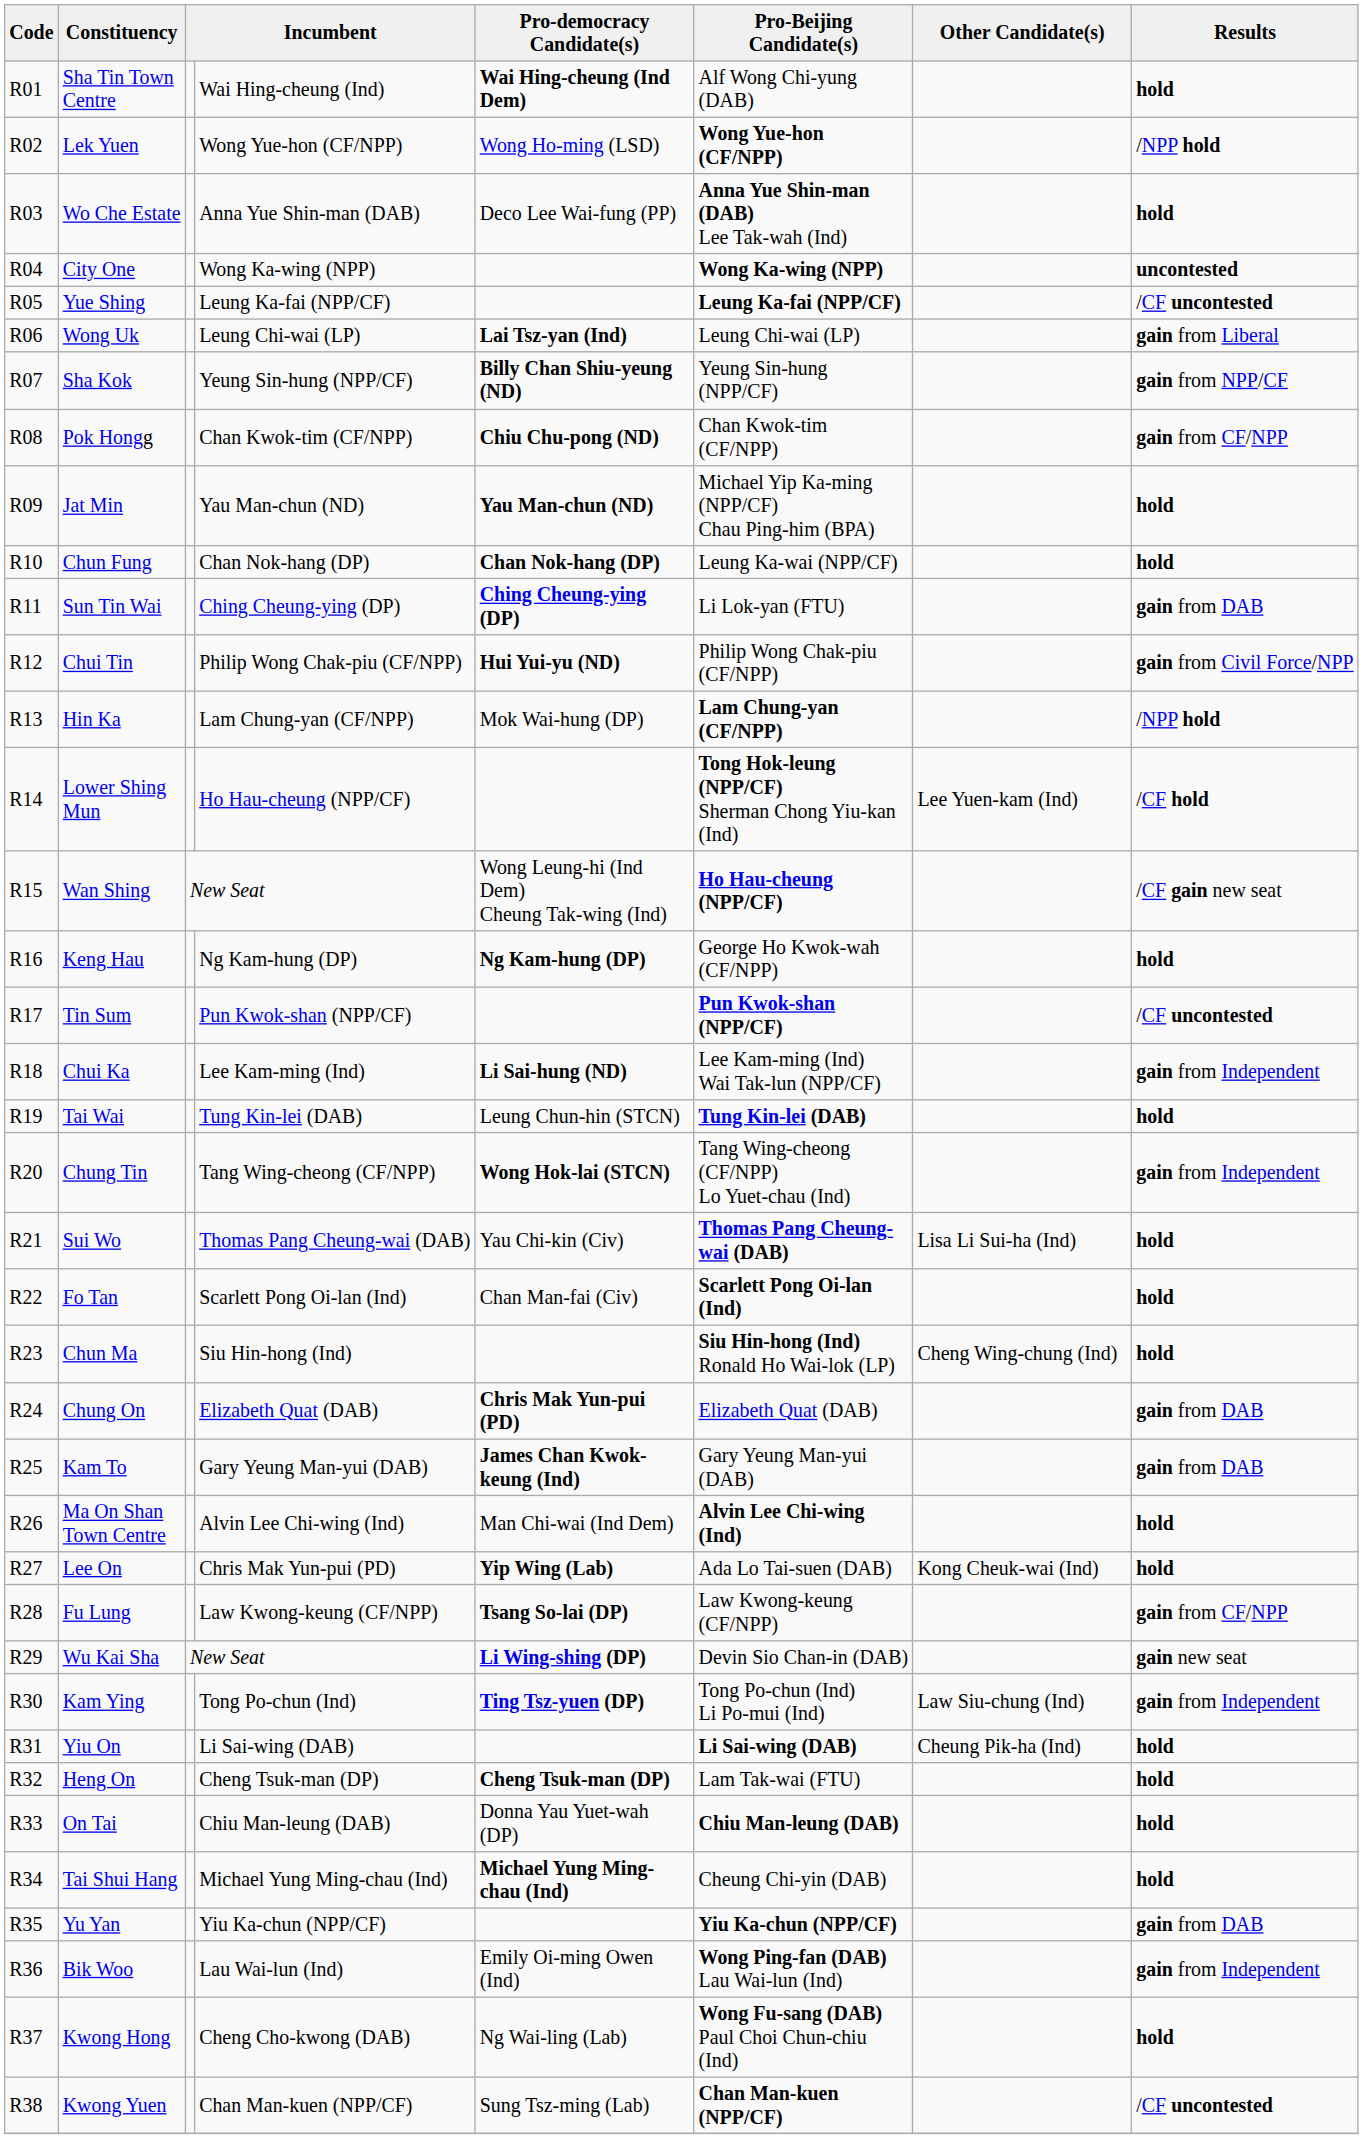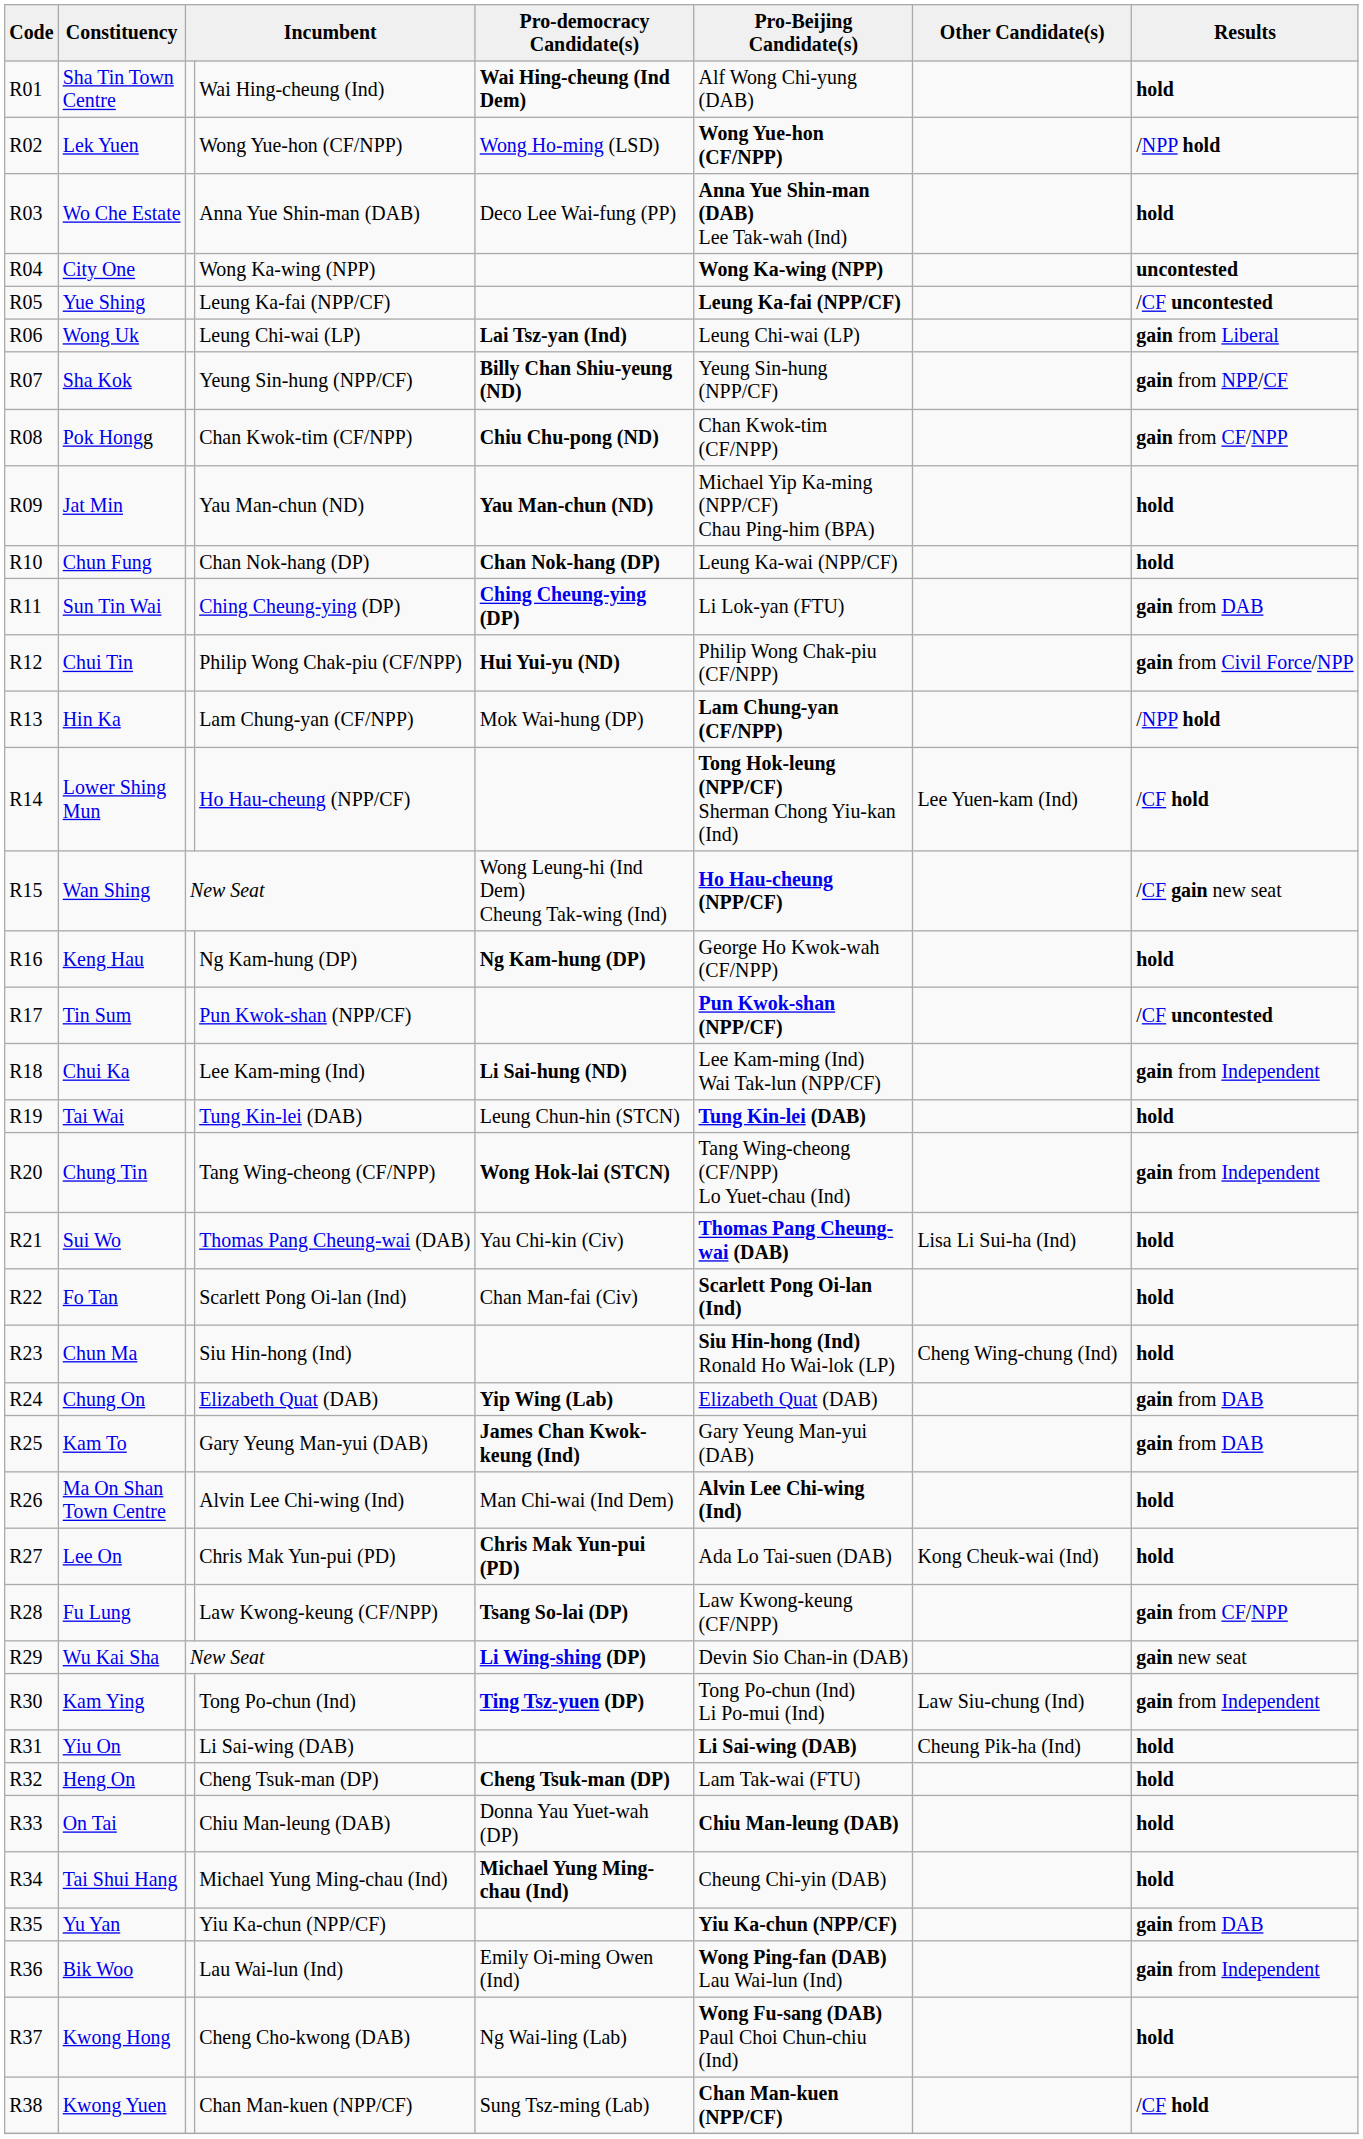Chung On | Pro-democracy Candidate(s): Chris Mak Yun-pui (PD) -> Yip Wing (Lab)
Lee On | Pro-democracy Candidate(s): Yip Wing (Lab) -> Chris Mak Yun-pui (PD)
Kwong Yuen | column 8: /CF uncontested -> /CF hold
